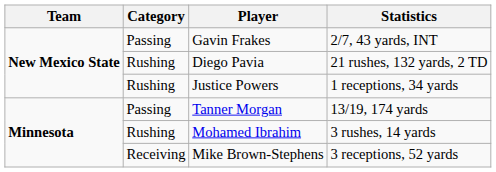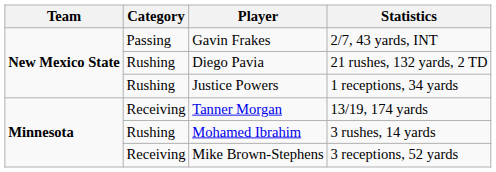Tanner Morgan | Category: Passing -> Receiving
